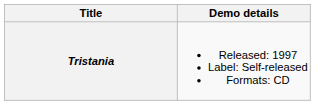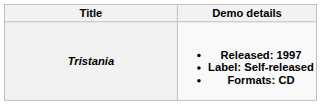Tristania | Demo details: normal -> bold
